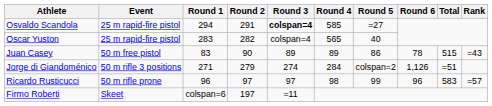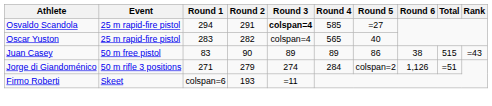Juan Casey | Round 6: 78 -> 38
- row: Ricardo Rusticucci | 50 m rifle prone | 96 | 97 | 97 | 98 | 99 | 96 | 583 | =57
Firmo Roberti | Round 2: 197 -> 193
